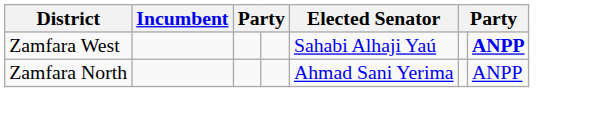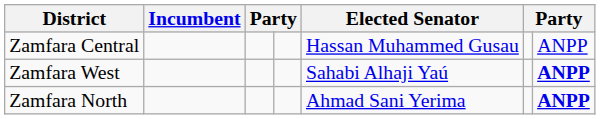+ row: Zamfara Central | Hassan Muhammed Gusau | ANPP
Zamfara North | column 7: normal -> bold
